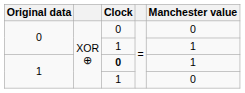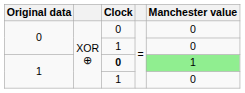row 3 | Manchester value: 1 -> 0
row 4 | Manchester value: no background -> lightgreen background
